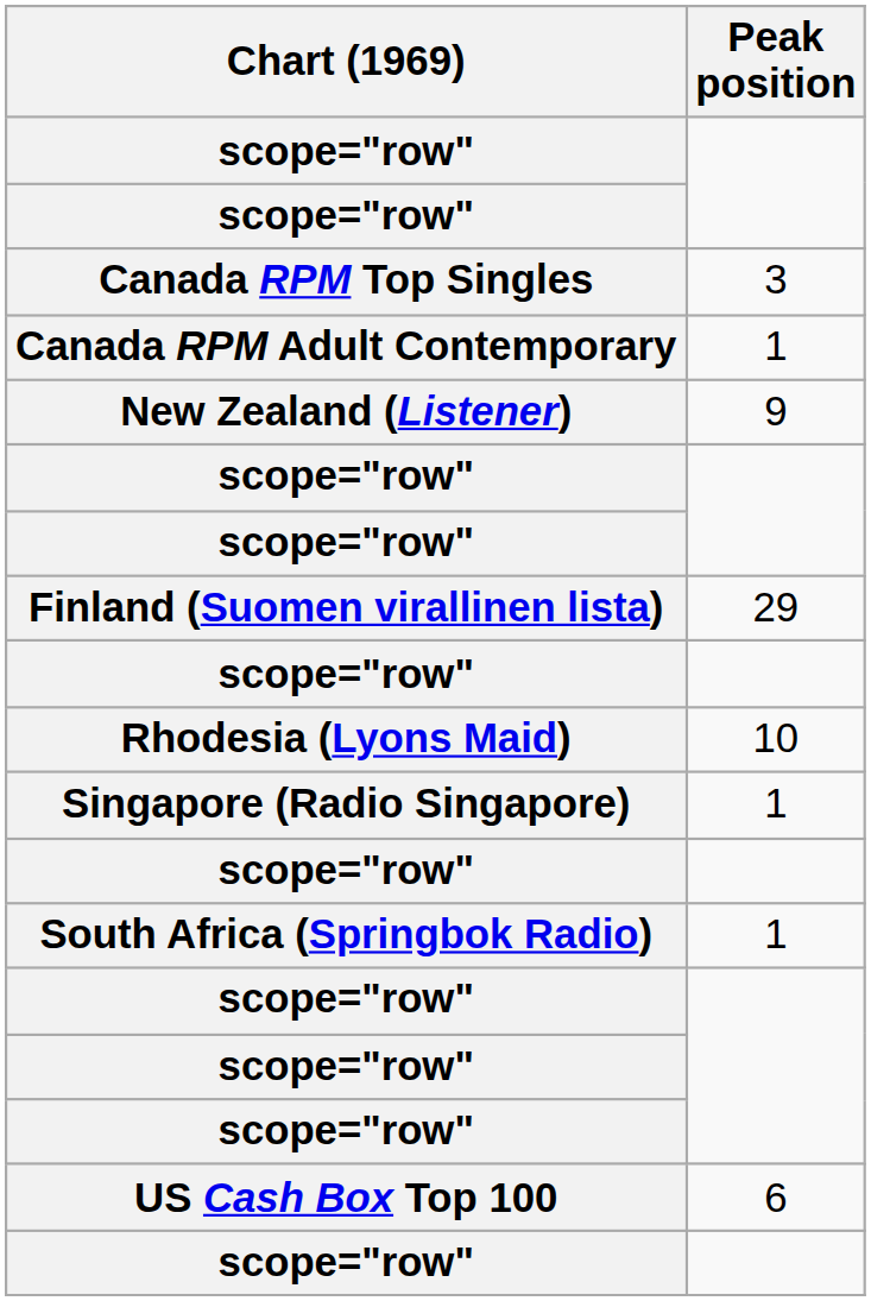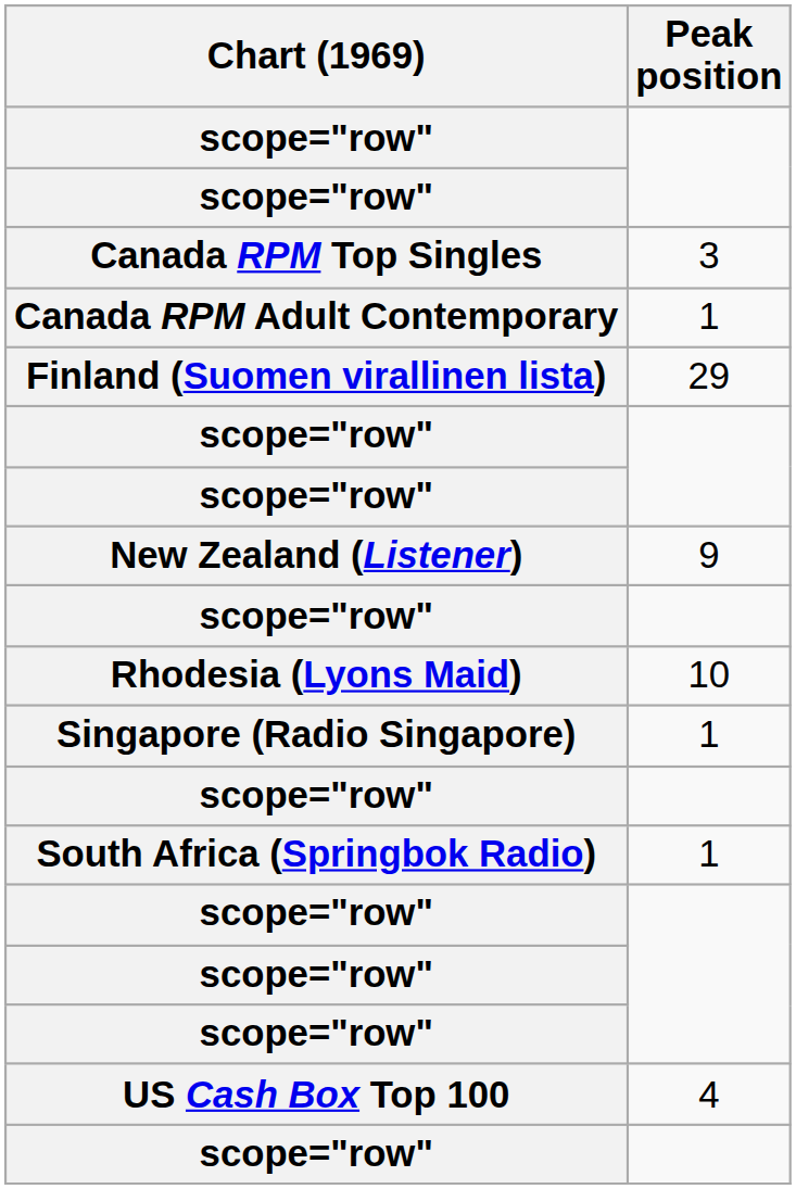rows swapped: Finland (Suomen virallinen lista) <-> New Zealand (Listener)
US Cash Box Top 100 | Peak position: 6 -> 4
